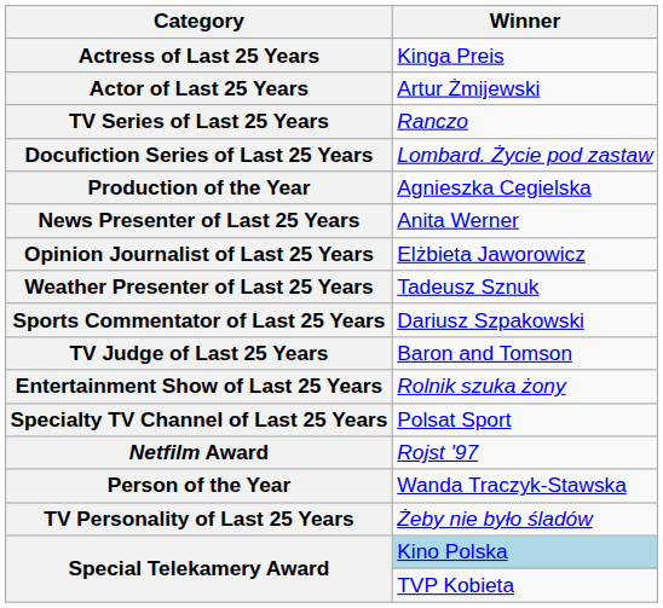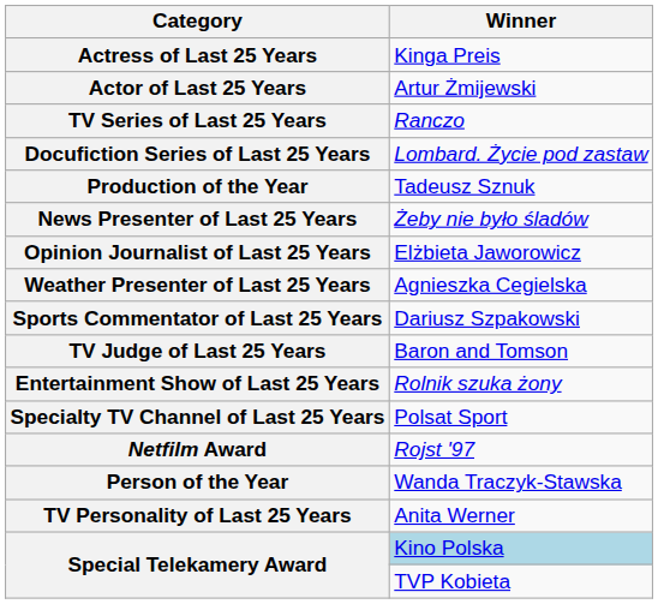row 6 | Winner: Agnieszka Cegielska -> Tadeusz Sznuk
row 7 | Winner: Anita Werner -> Żeby nie było śladów
row 9 | Winner: Tadeusz Sznuk -> Agnieszka Cegielska
row 16 | Winner: Żeby nie było śladów -> Anita Werner
